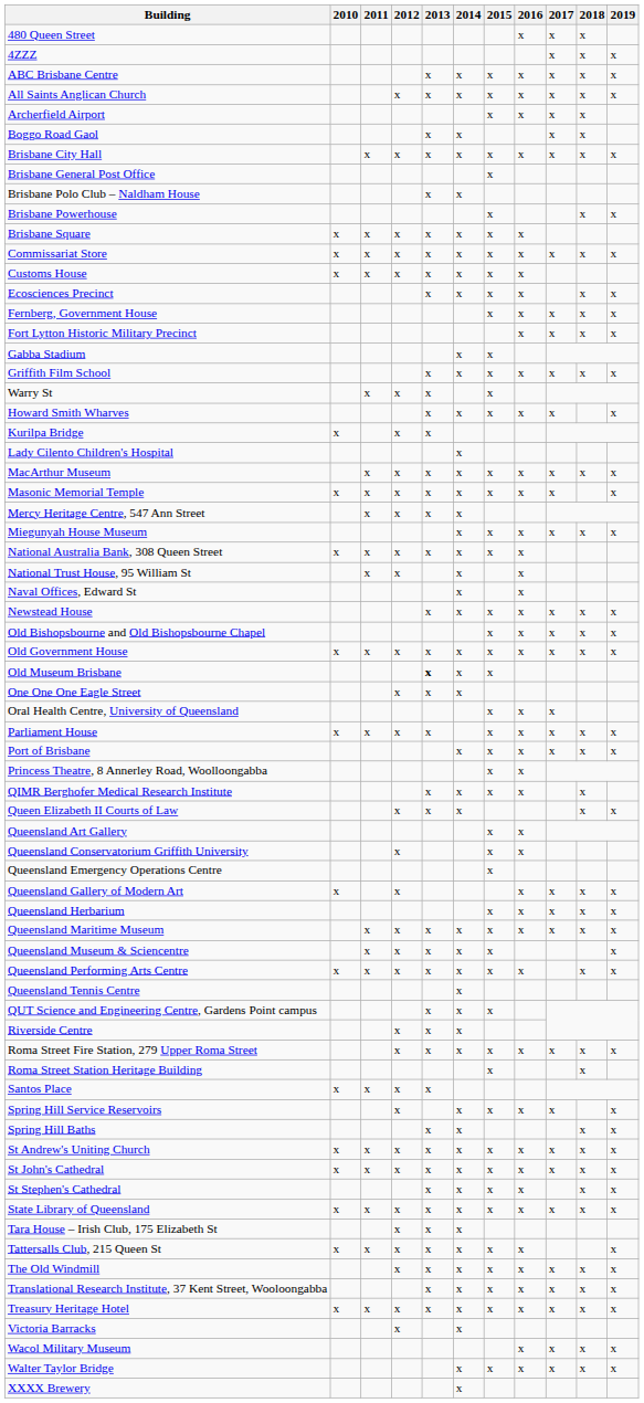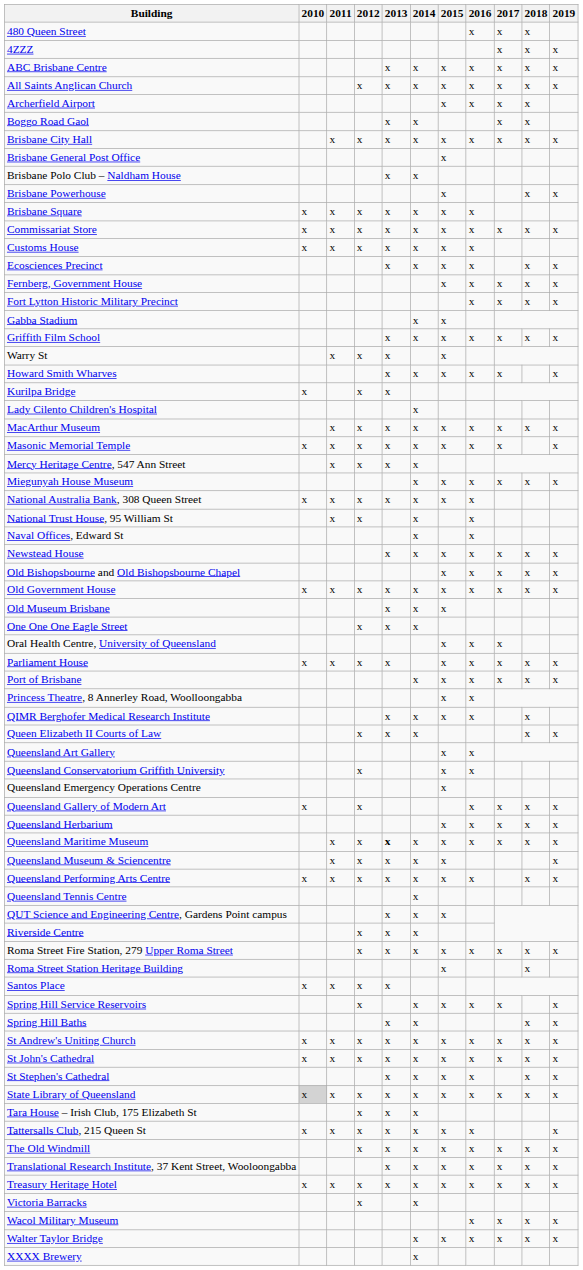Old Museum Brisbane | 2013: bold -> normal
Queensland Maritime Museum | 2013: normal -> bold
State Library of Queensland | 2010: no background -> lightgrey background
